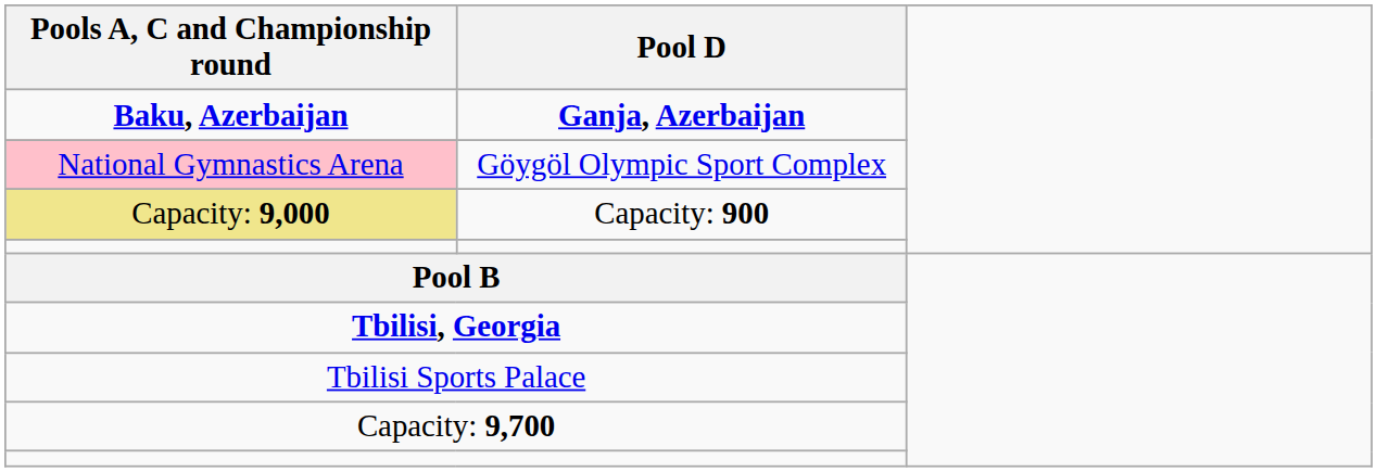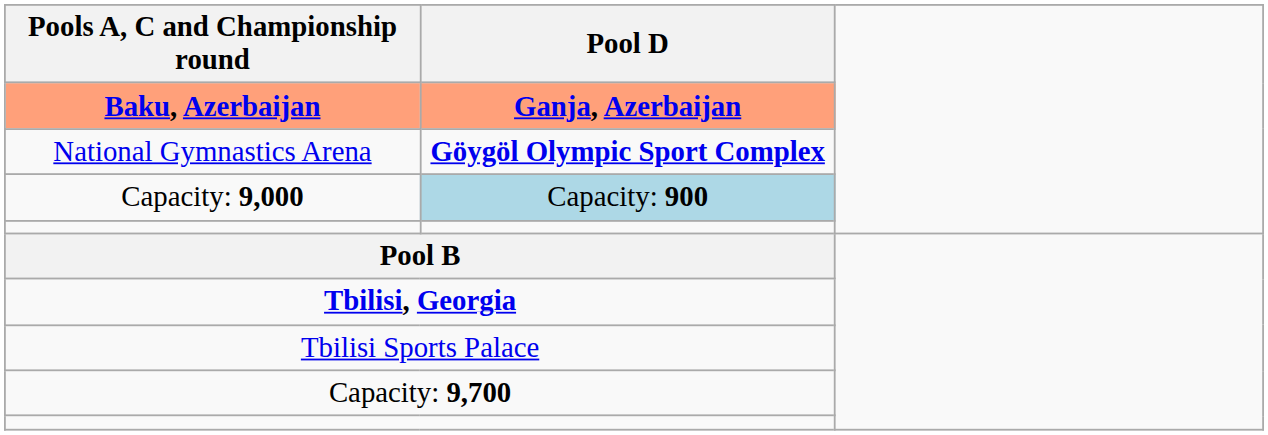Baku, Azerbaijan | Pools A, C and Championship round: no background -> lightsalmon background
Baku, Azerbaijan | Pool D: no background -> lightsalmon background
National Gymnastics Arena | Pools A, C and Championship round: pink background -> no background
National Gymnastics Arena | Pool D: normal -> bold
Capacity: 9,000 | Pools A, C and Championship round: khaki background -> no background
Capacity: 9,000 | Pool D: no background -> lightblue background
